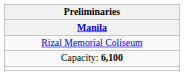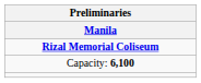row 3 | column 1: normal -> bold
